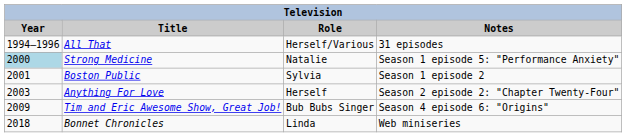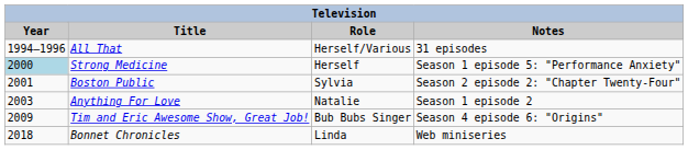Strong Medicine | Role: Natalie -> Herself
Boston Public | Notes: Season 1 episode 2 -> Season 2 episode 2: "Chapter Twenty-Four"
Anything For Love | Role: Herself -> Natalie
Anything For Love | Notes: Season 2 episode 2: "Chapter Twenty-Four" -> Season 1 episode 2
